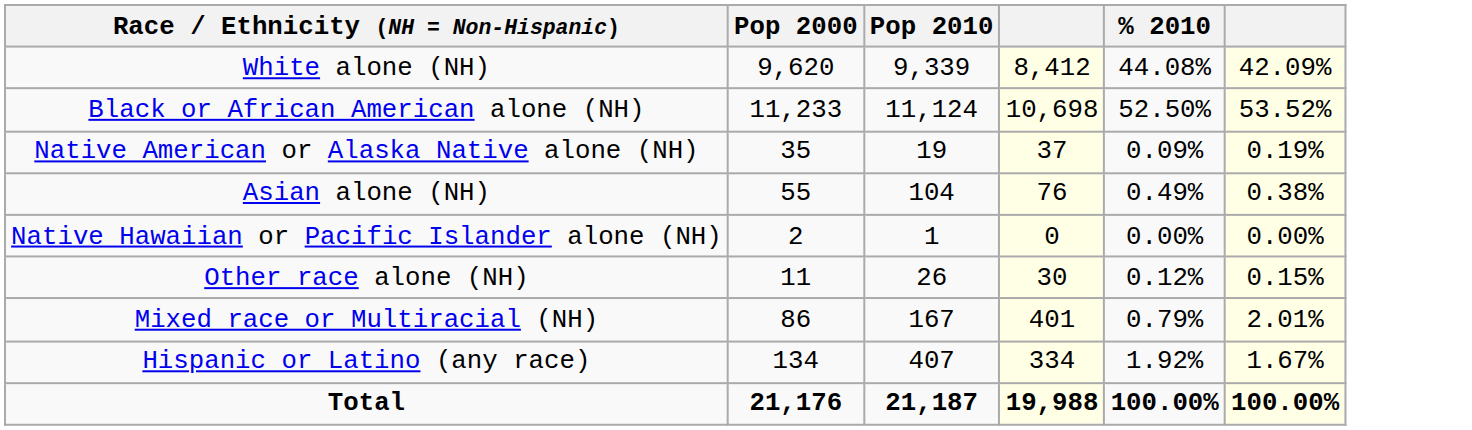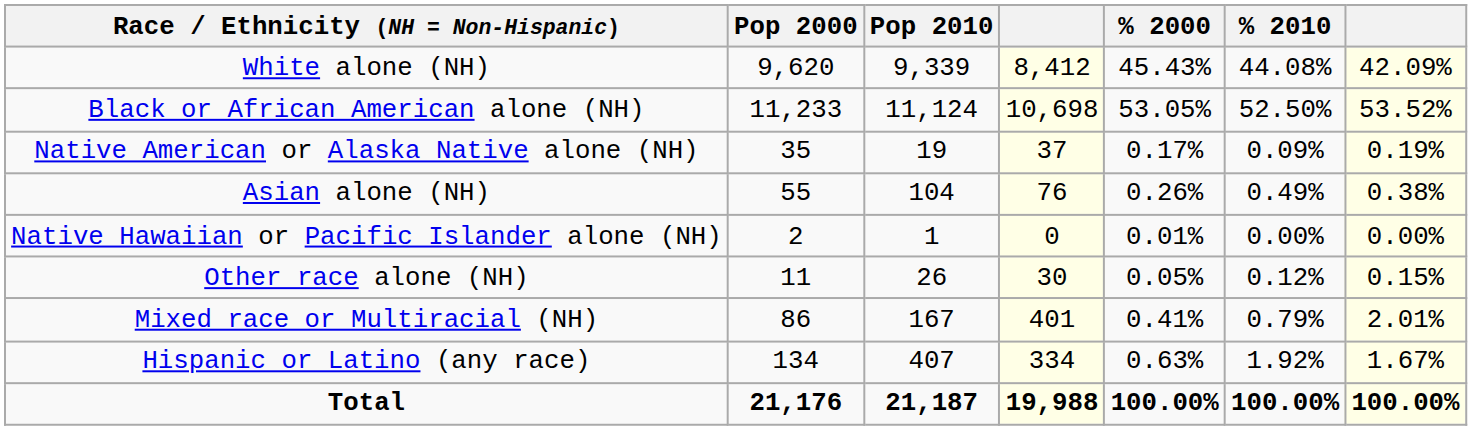+ column: % 2000 | 45.43% | 53.05% | 0.17% | 0.26% | 0.01% | 0.05% | 0.41% | 0.63% | 100.00%
